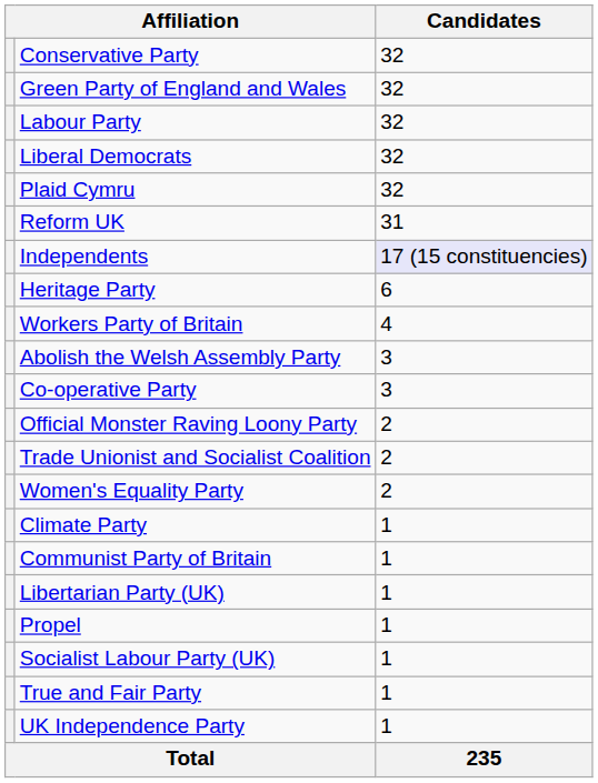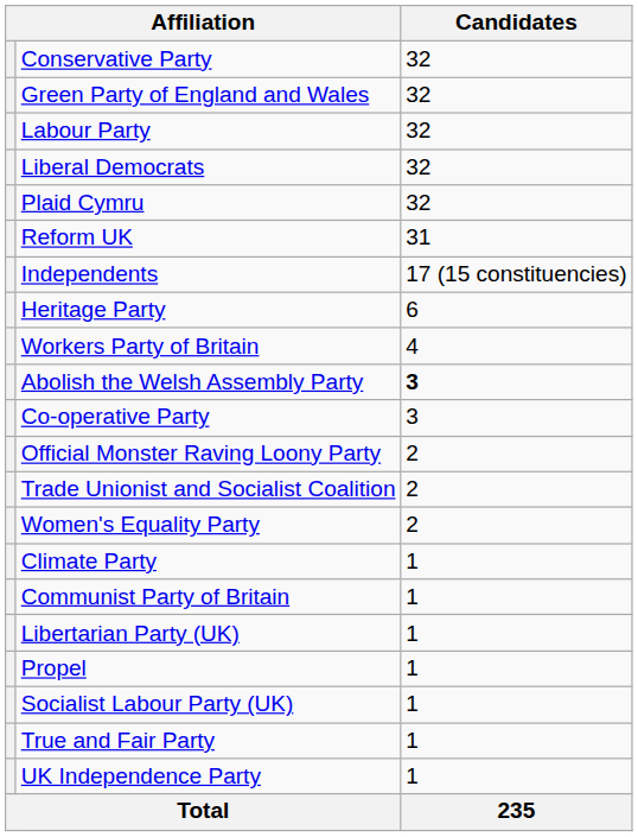Independents | Candidates: lavender background -> no background
Abolish the Welsh Assembly Party | Candidates: normal -> bold
